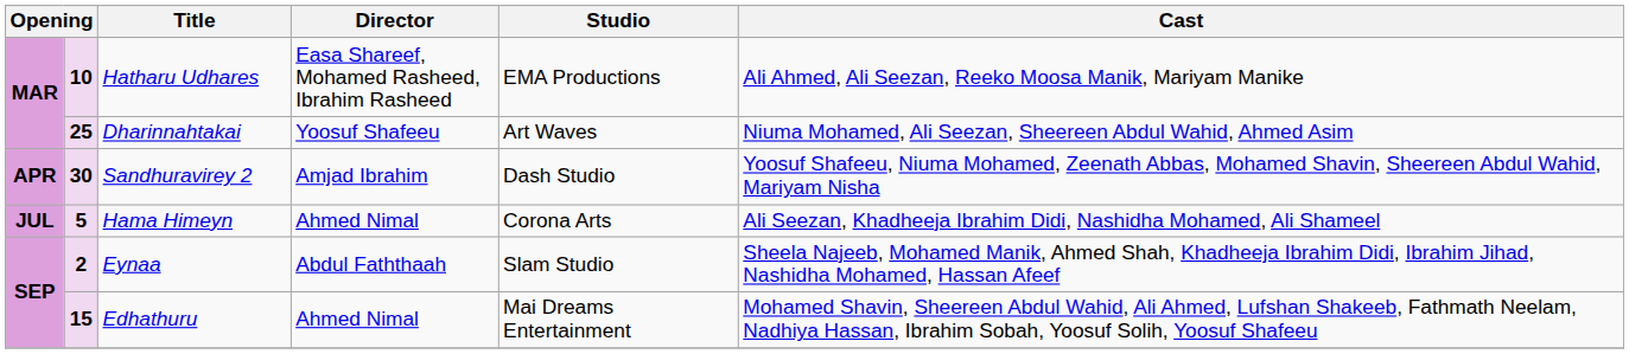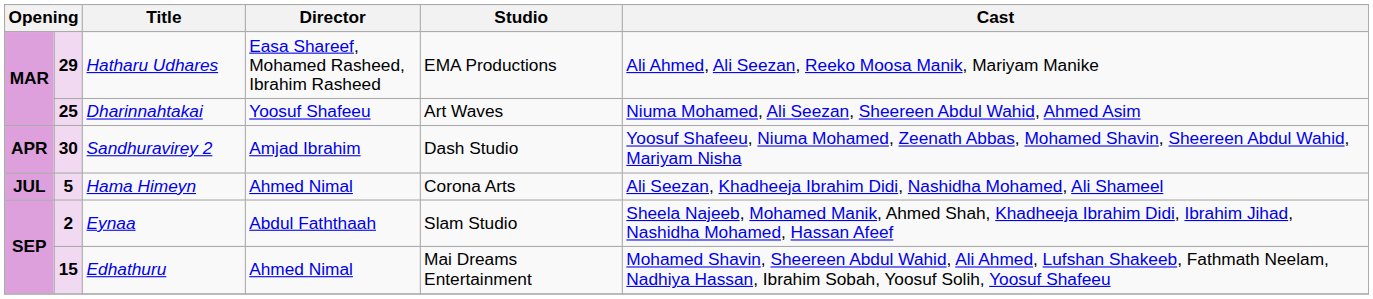Hatharu Udhares | column 2: 10 -> 29
